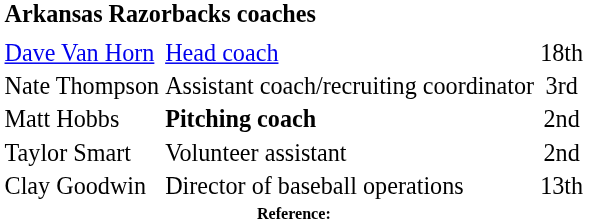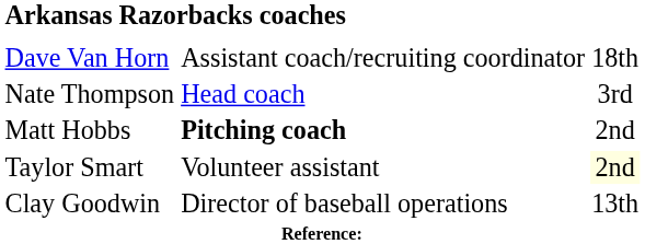Dave Van Horn | column 2: Head coach -> Assistant coach/recruiting coordinator
Nate Thompson | column 2: Assistant coach/recruiting coordinator -> Head coach
Taylor Smart | column 3: no background -> lightyellow background
